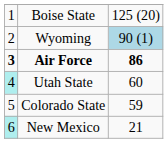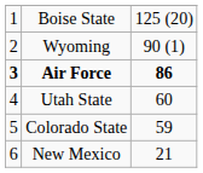Wyoming | column 3: lightblue background -> no background
Utah State | column 1: paleturquoise background -> no background
New Mexico | column 1: paleturquoise background -> no background
